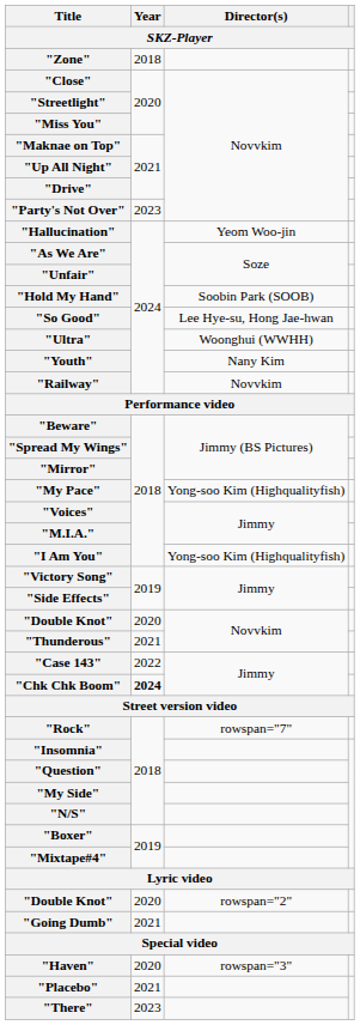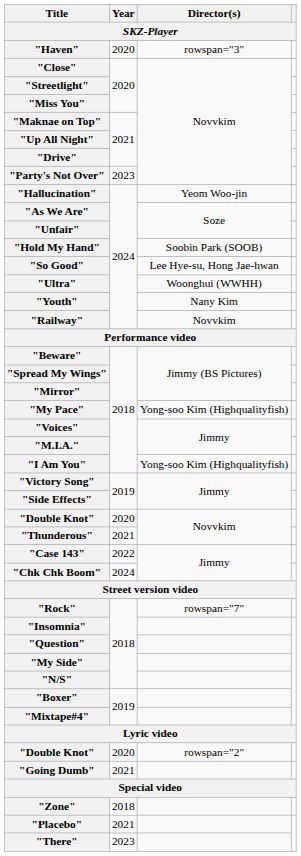rows swapped: "Zone" <-> "Haven"
"Chk Chk Boom" | Year: bold -> normal
